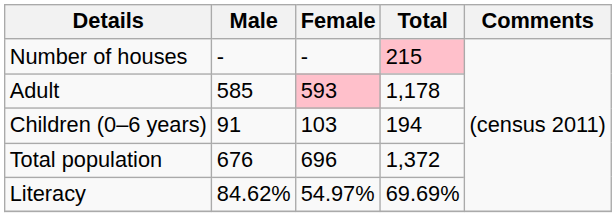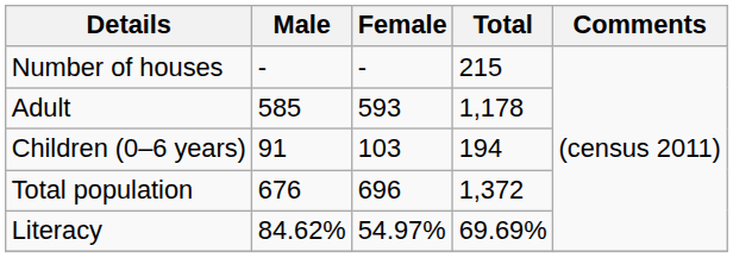Number of houses | Total: pink background -> no background
Adult | Female: pink background -> no background
